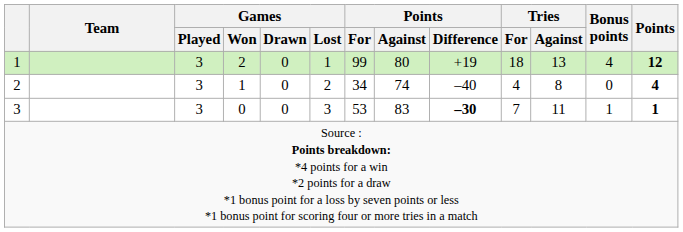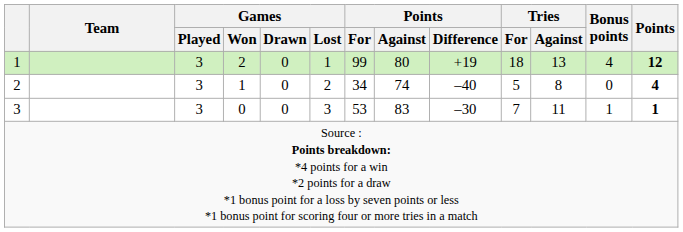row 4 | Tries / For: 4 -> 5
row 5 | Points / Difference: bold -> normal
